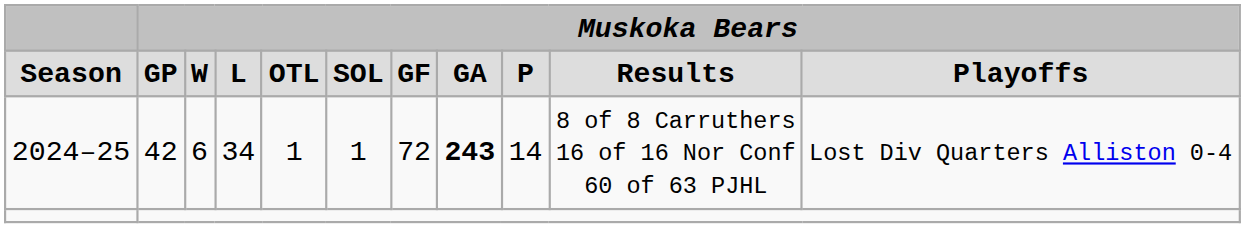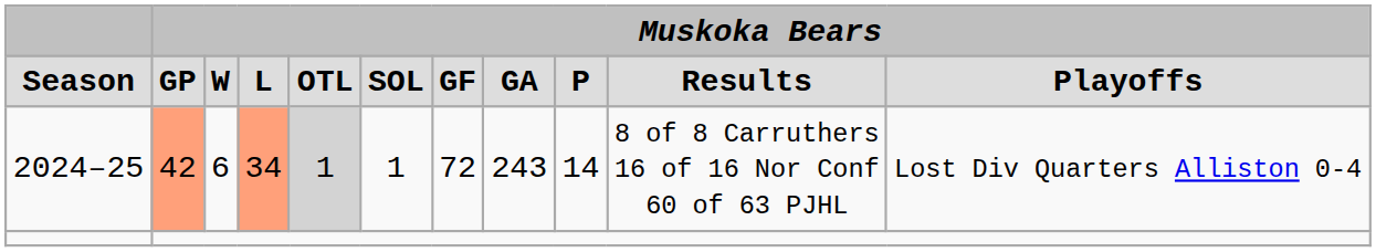2024–25 | column 2: no background -> lightsalmon background
2024–25 | column 4: no background -> lightsalmon background
2024–25 | column 5: no background -> lightgrey background
2024–25 | column 8: bold -> normal
